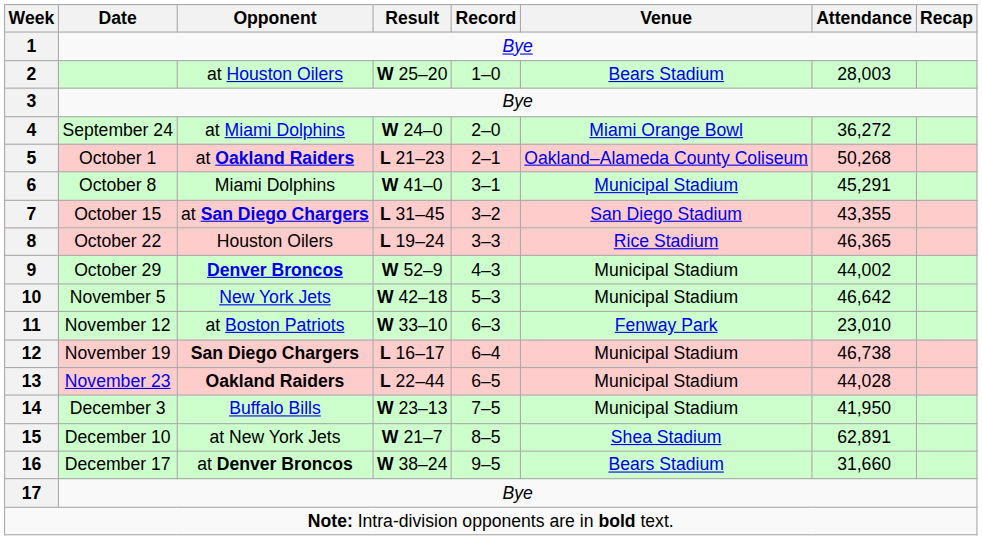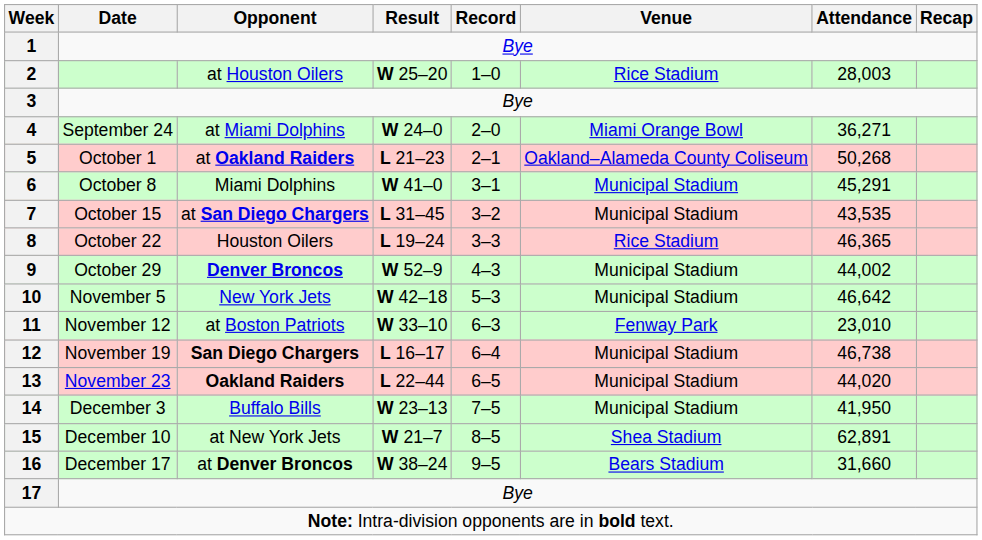2 | Venue: Bears Stadium -> Rice Stadium
4 | Attendance: 36,272 -> 36,271
7 | Venue: San Diego Stadium -> Municipal Stadium
7 | Attendance: 43,355 -> 43,535
13 | Attendance: 44,028 -> 44,020
